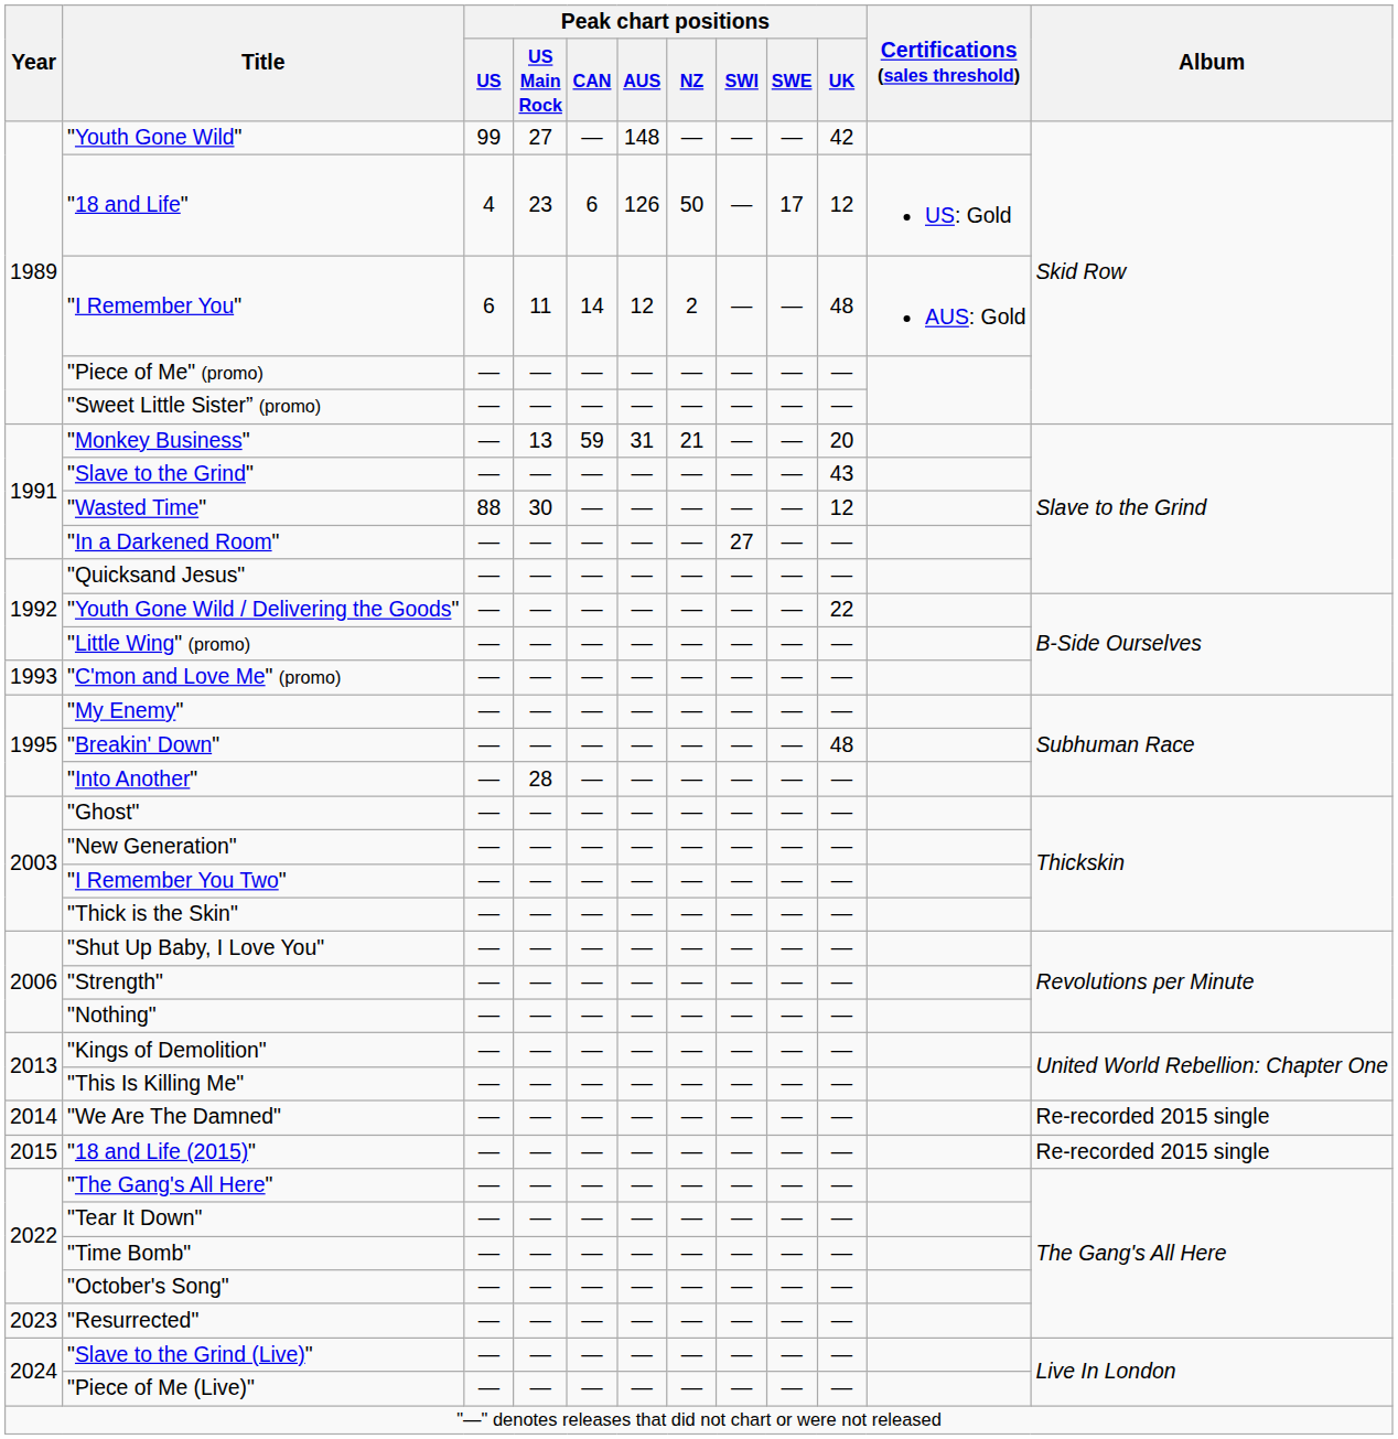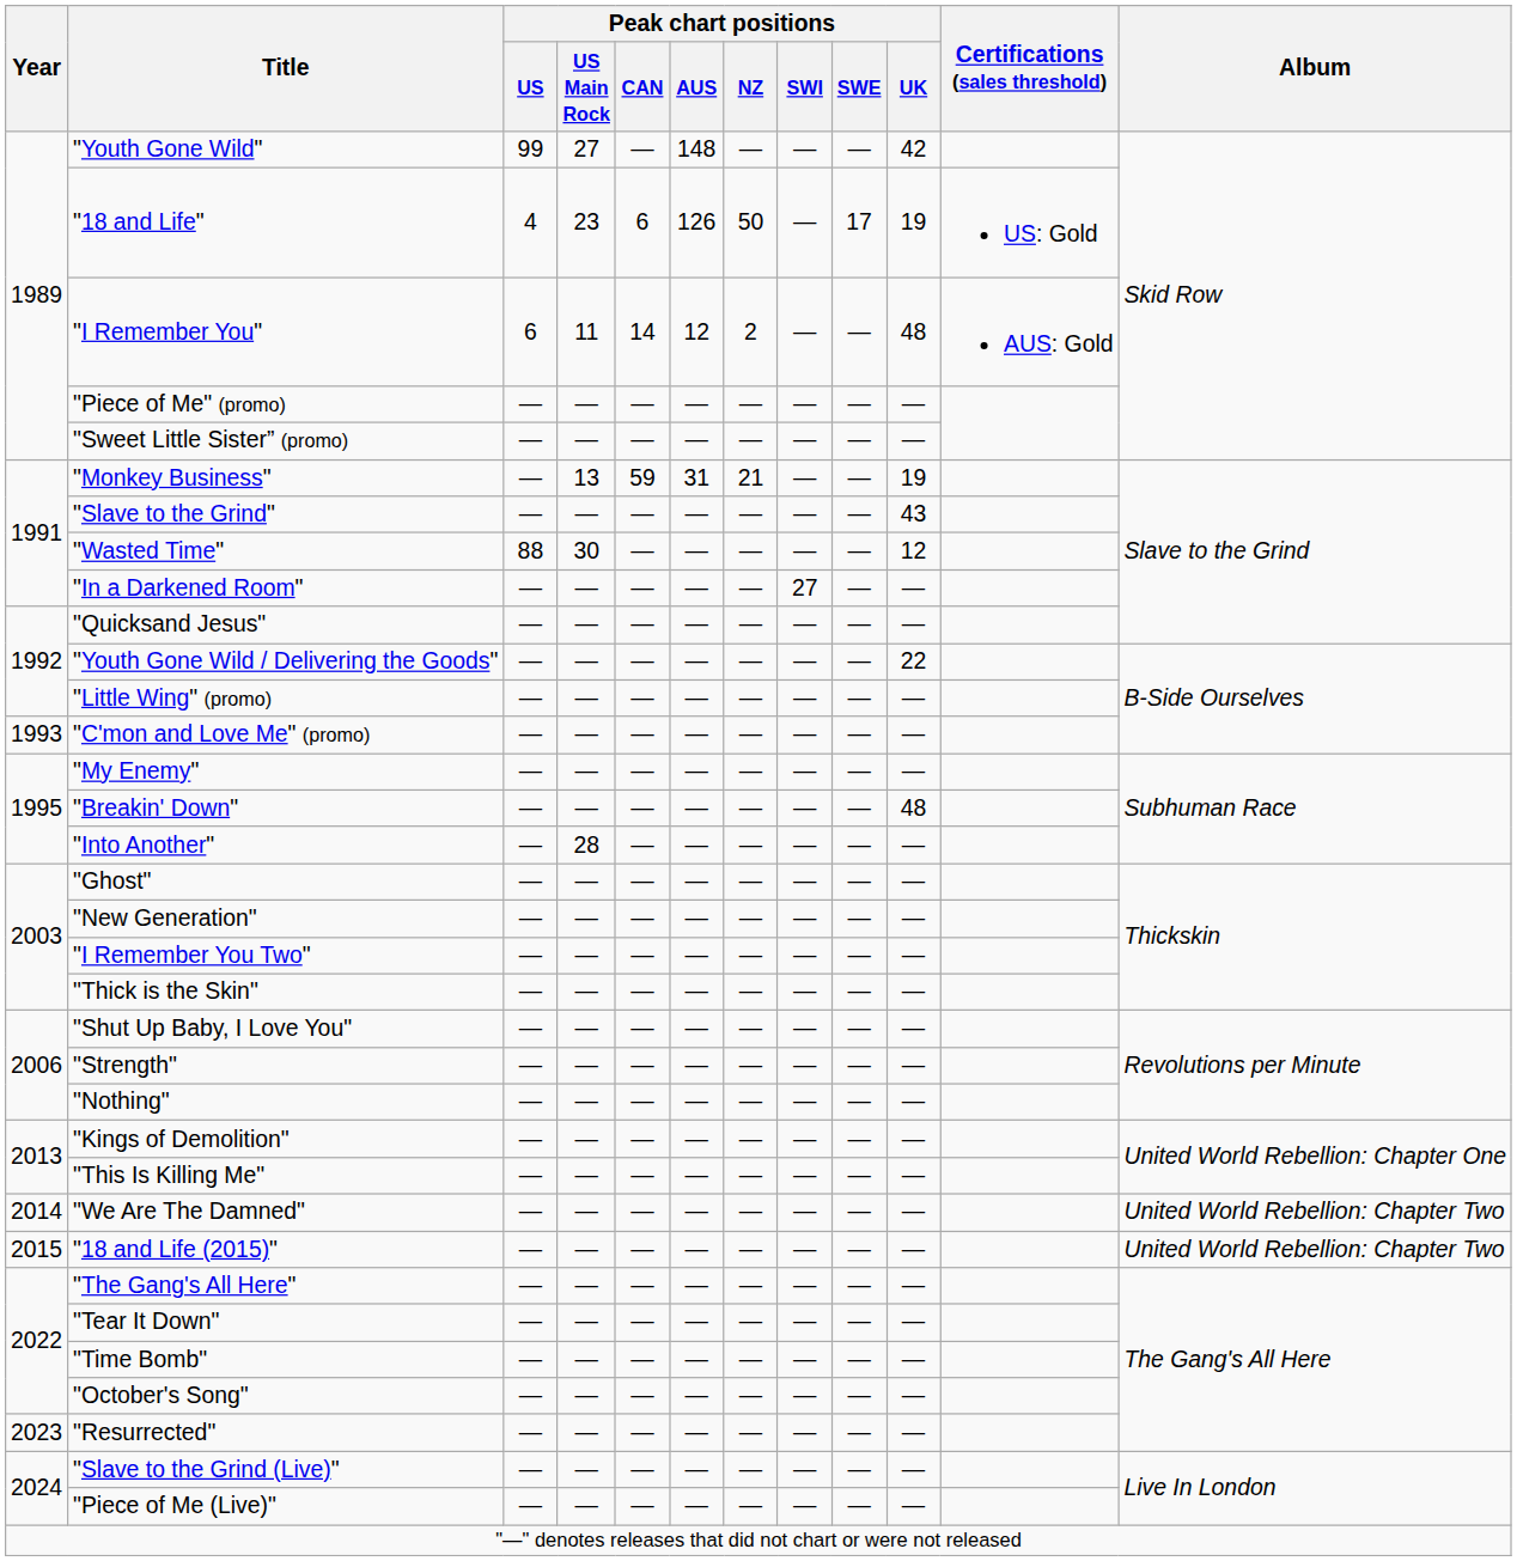"18 and Life" | Peak chart positions / UK: 12 -> 19
"Monkey Business" | Peak chart positions / UK: 20 -> 19
"We Are The Damned" | Album: Re-recorded 2015 single -> United World Rebellion: Chapter Two
"18 and Life (2015)" | Album: Re-recorded 2015 single -> United World Rebellion: Chapter Two
